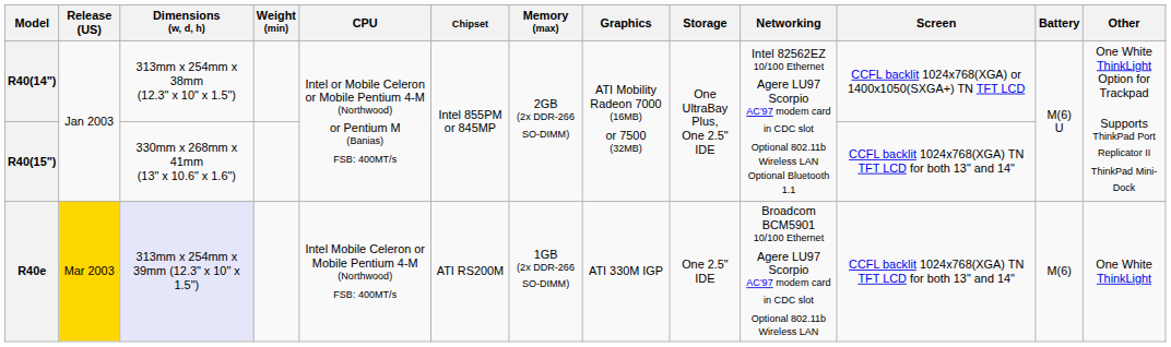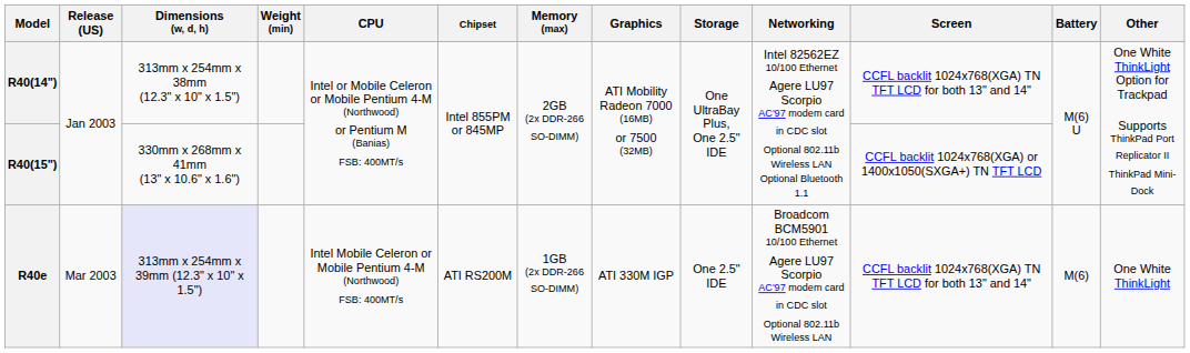R40(14") | Screen: CCFL backlit 1024x768(XGA) or 1400x1050(SXGA+) TN TFT LCD -> CCFL backlit 1024x768(XGA) TN TFT LCD for both 13" and 14"
R40(15") | Screen: CCFL backlit 1024x768(XGA) TN TFT LCD for both 13" and 14" -> CCFL backlit 1024x768(XGA) or 1400x1050(SXGA+) TN TFT LCD
R40e | Release (US): gold background -> no background
